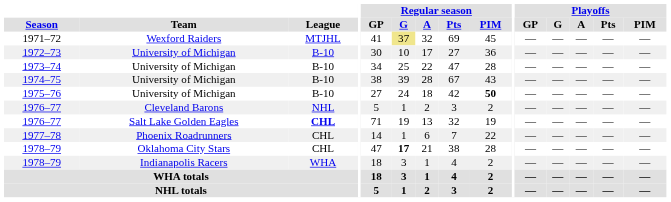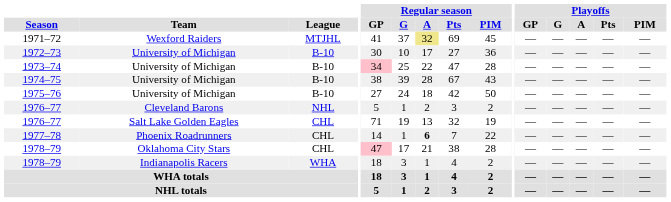1971–72 | Regular season / G: khaki background -> no background
1971–72 | Regular season / A: no background -> khaki background
1973–74 | Regular season / GP: no background -> pink background
1975–76 | Regular season / PIM: bold -> normal
1976–77 / Salt Lake Golden Eagles | League: bold -> normal
1977–78 | Regular season / A: normal -> bold
1978–79 / Oklahoma City Stars | Regular season / GP: no background -> pink background
1978–79 / Oklahoma City Stars | Regular season / G: bold -> normal
